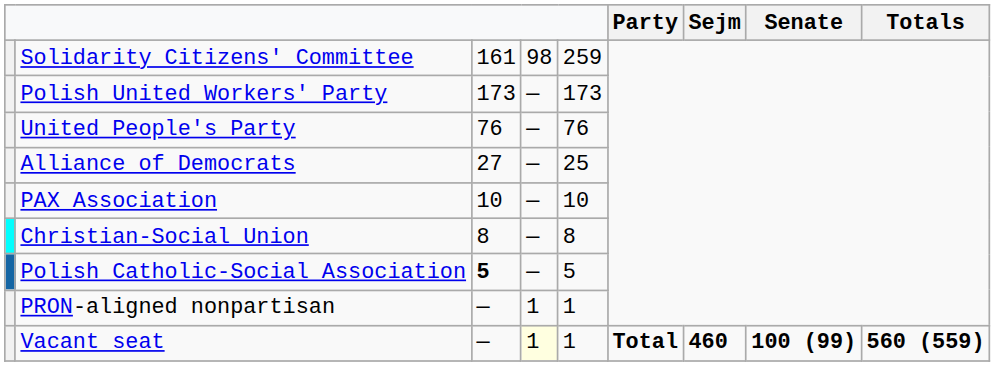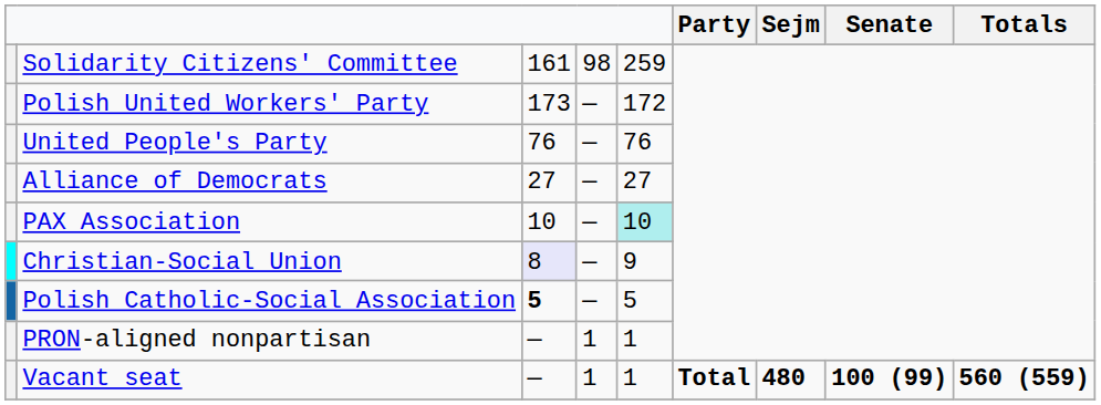Polish United Workers' Party | column 5: 173 -> 172
Alliance of Democrats | column 5: 25 -> 27
PAX Association | column 5: no background -> paleturquoise background
Christian-Social Union | column 3: no background -> lavender background
Christian-Social Union | column 5: 8 -> 9
Vacant seat | column 4: lightyellow background -> no background
Vacant seat | Sejm: 460 -> 480
